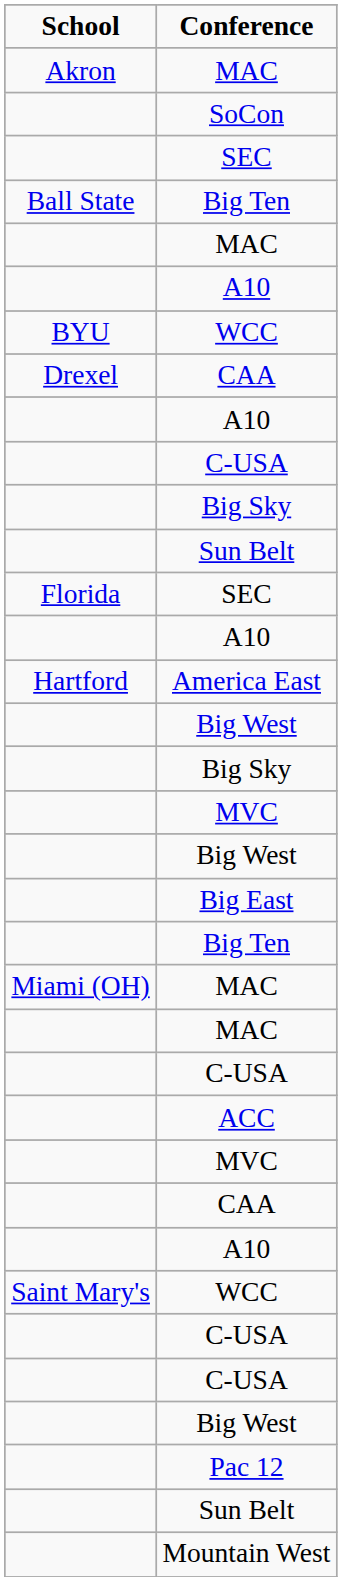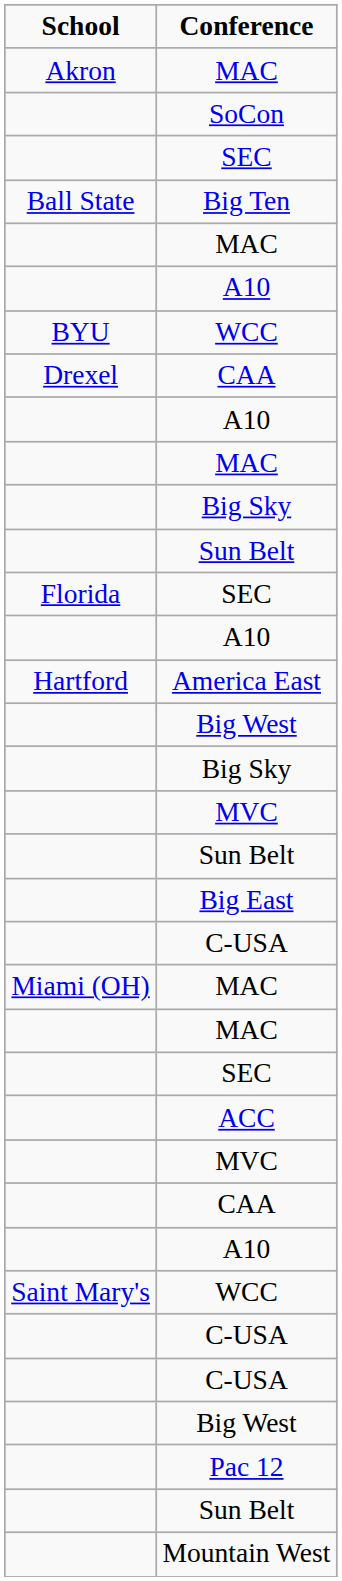row 11 | Conference: C-USA -> MAC
row 20 | Conference: Big West -> Sun Belt
row 22 | Conference: Big Ten -> C-USA
row 25 | Conference: C-USA -> SEC
